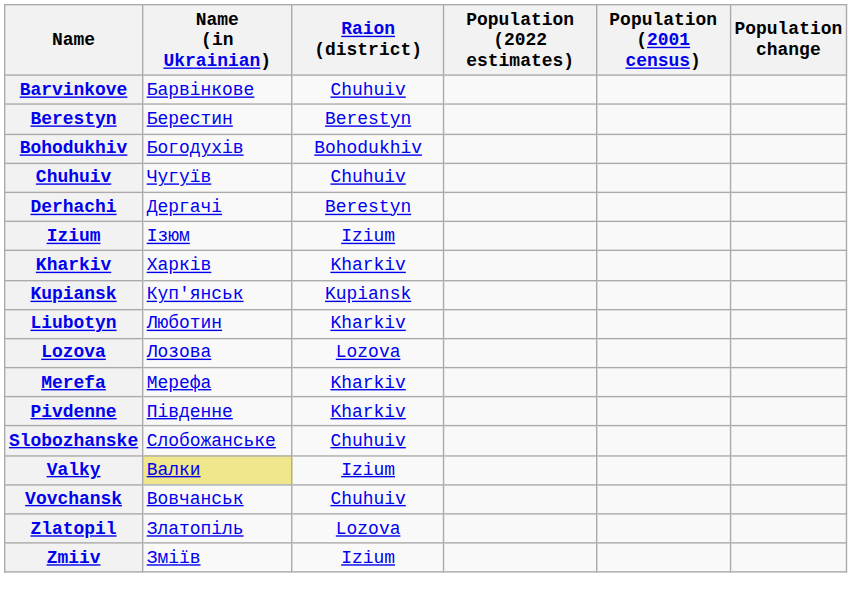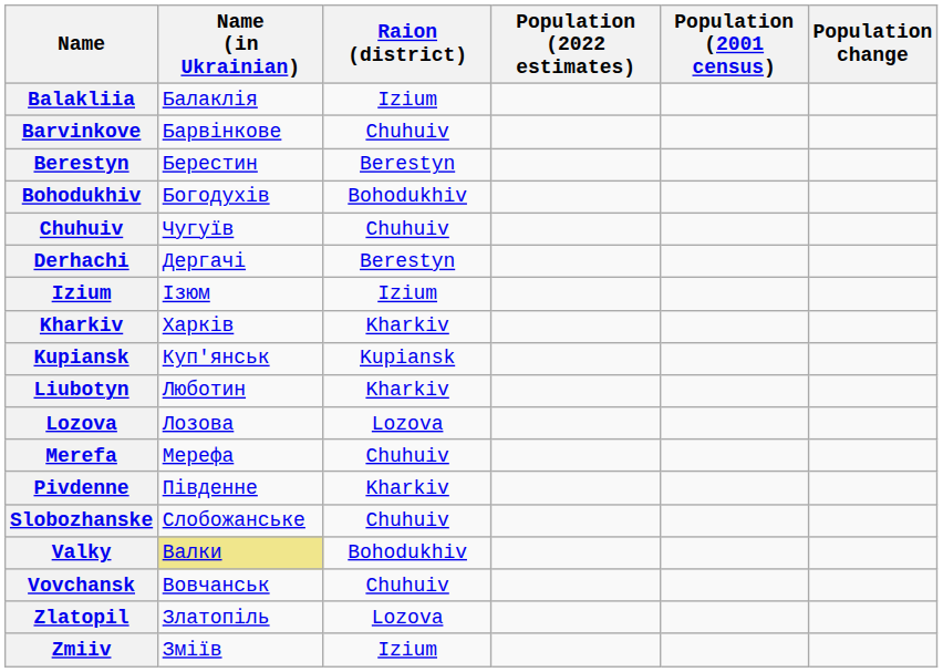+ row: Balakliia | Балаклія | Izium
Merefa | Raion (district): Kharkiv -> Chuhuiv
Valky | Raion (district): Izium -> Bohodukhiv
